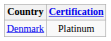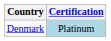Denmark | Certification: no background -> lightblue background
